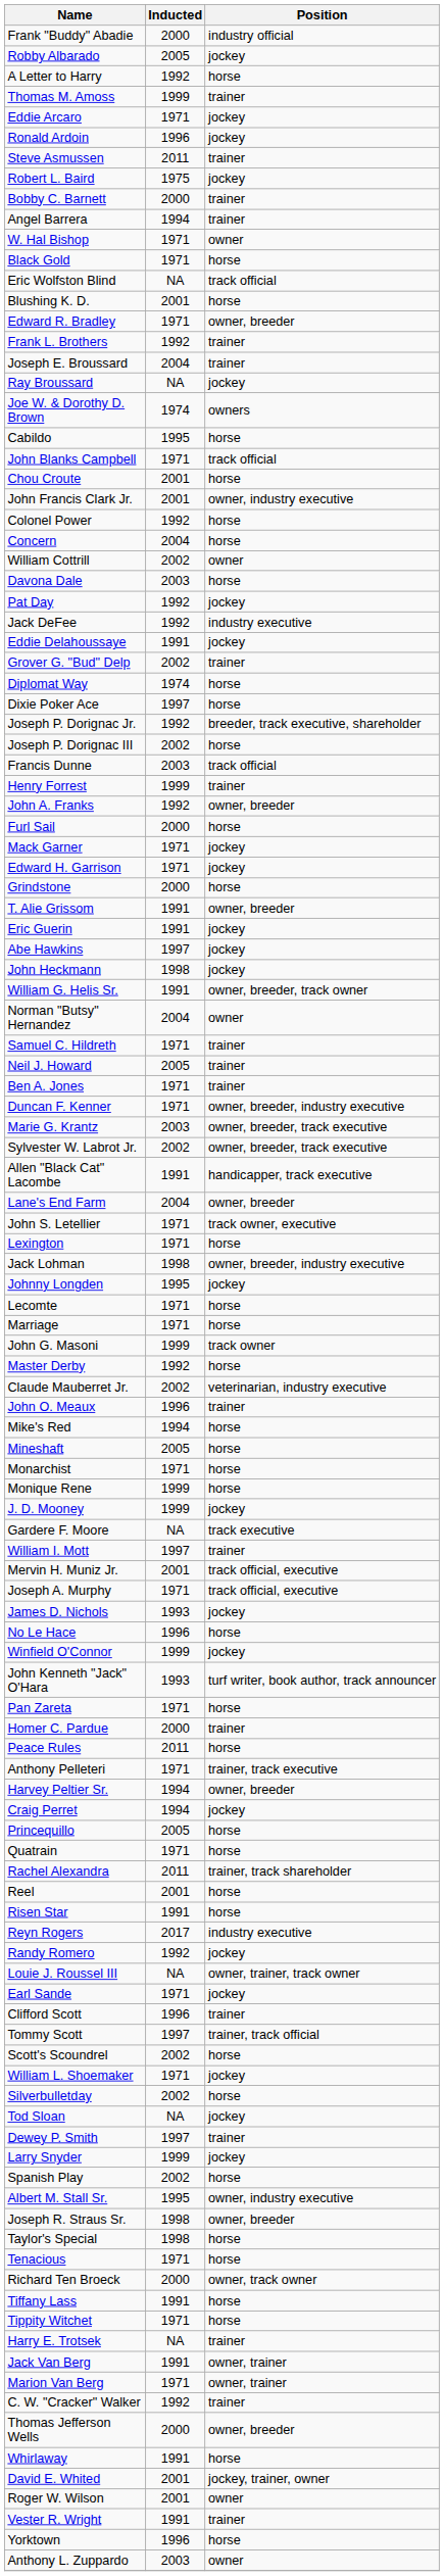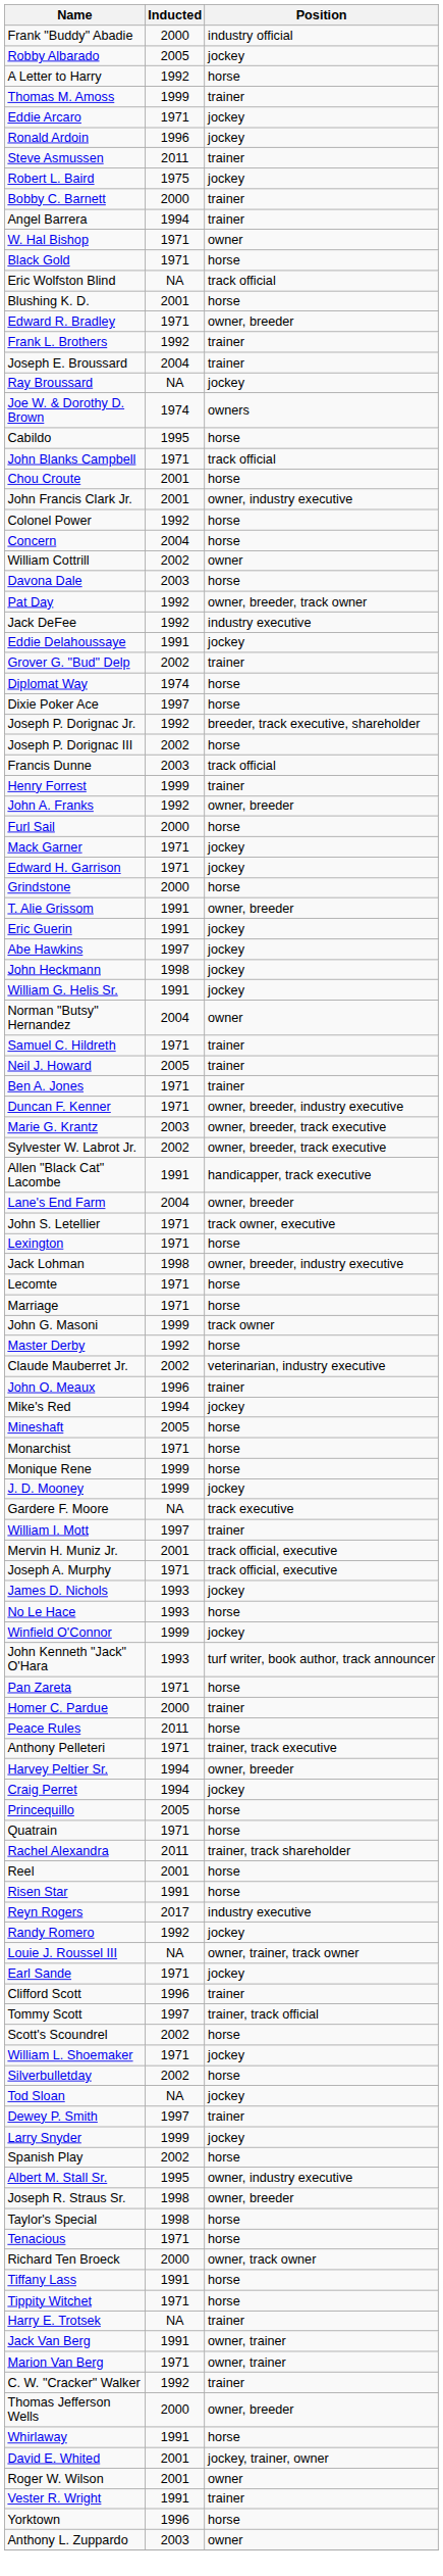Pat Day | Position: jockey -> owner, breeder, track owner
William G. Helis Sr. | Position: owner, breeder, track owner -> jockey
- row: Johnny Longden | 1995 | jockey
Mike's Red | Position: horse -> jockey
No Le Hace | Inducted: 1996 -> 1993
